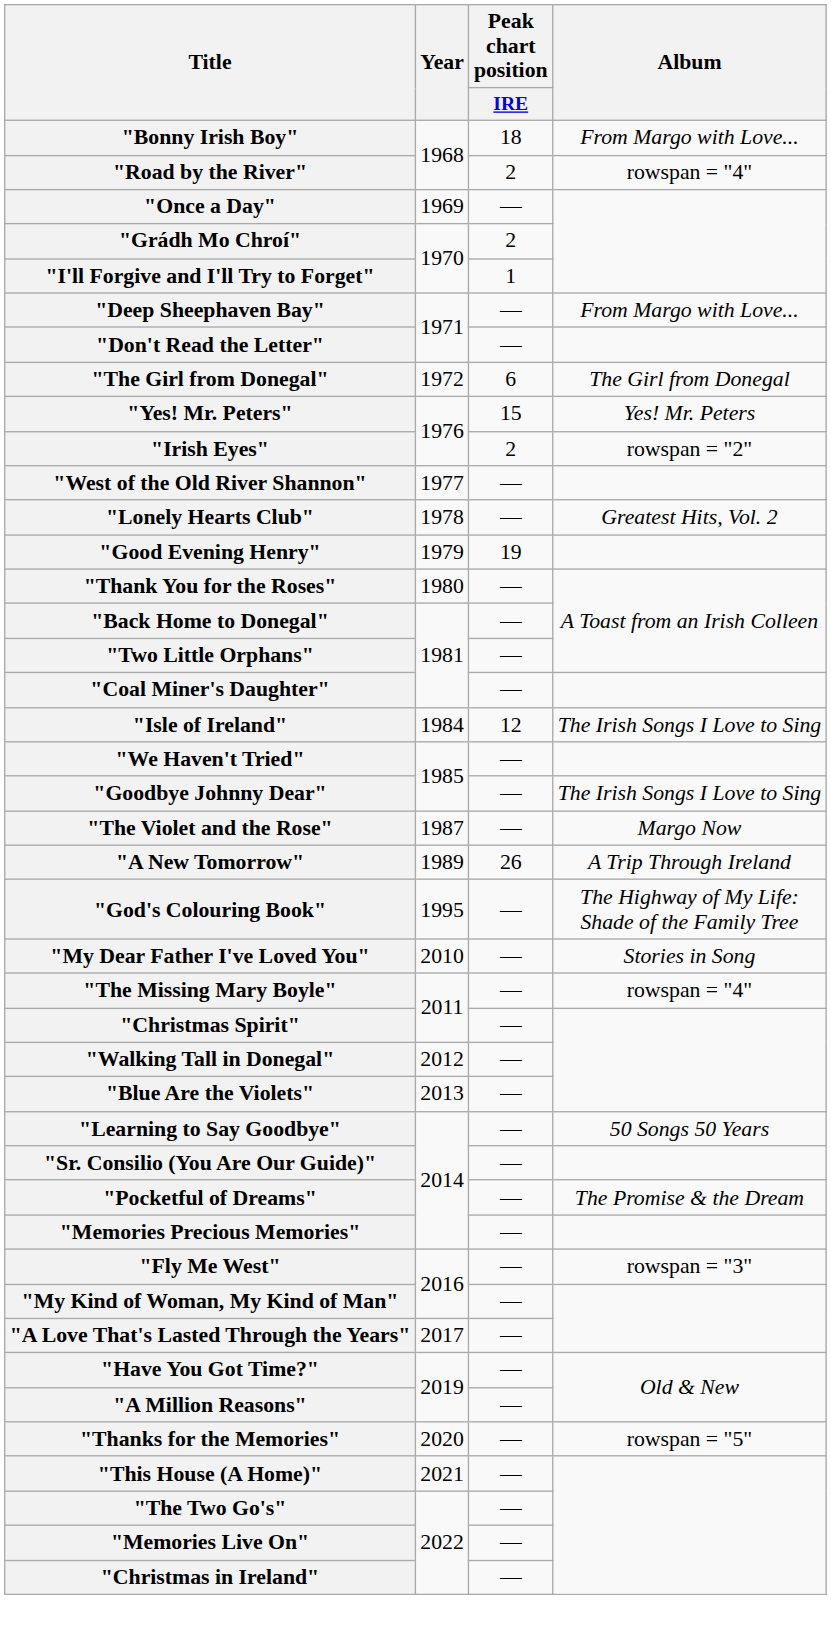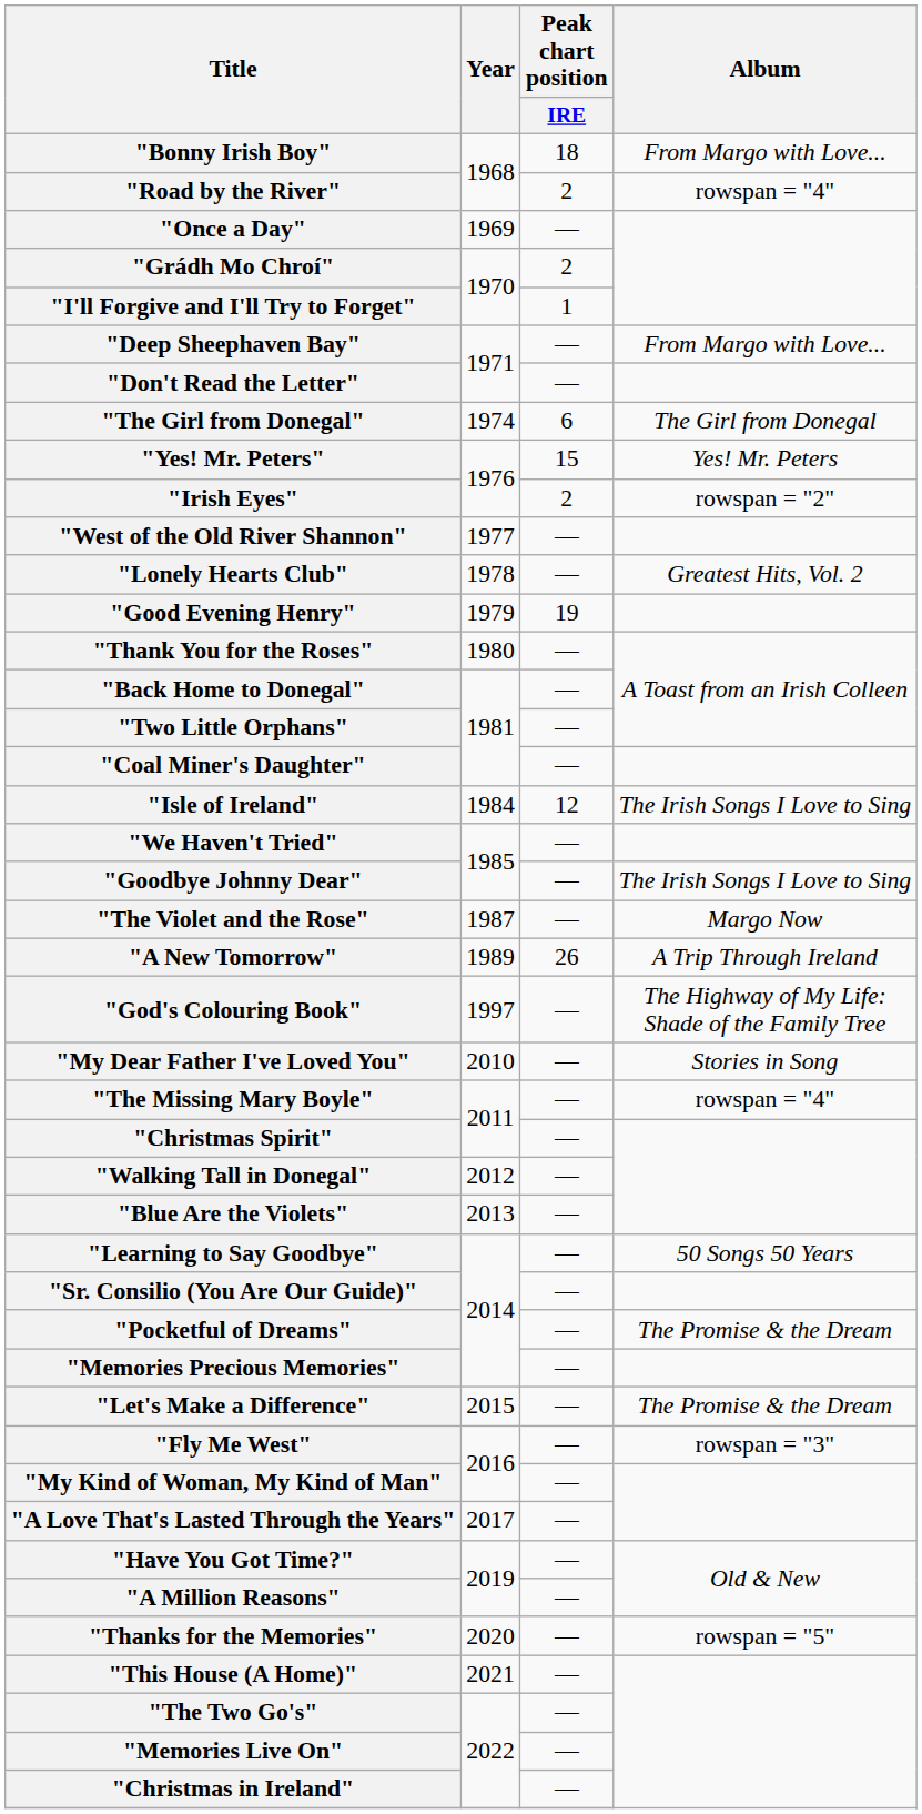"The Girl from Donegal" | Year: 1972 -> 1974
"God's Colouring Book" | Year: 1995 -> 1997
+ row: "Let's Make a Difference" | 2015 | — | The Promise & the Dream
